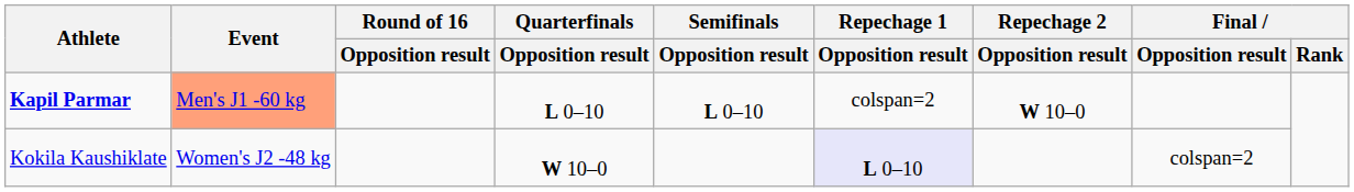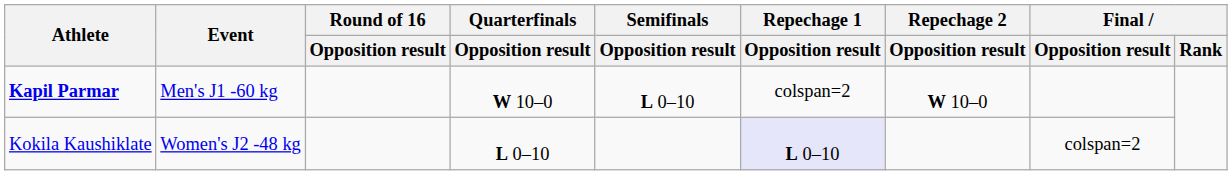Kapil Parmar | Event: lightsalmon background -> no background
Kapil Parmar | Quarterfinals / Opposition result: L 0–10 -> W 10–0
Kokila Kaushiklate | Quarterfinals / Opposition result: W 10–0 -> L 0–10
